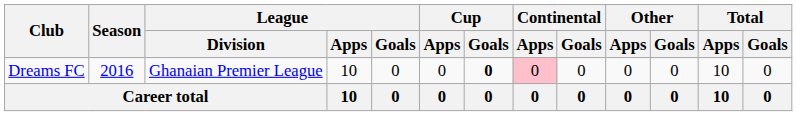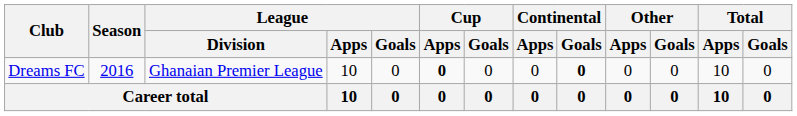Dreams FC | Cup / Apps: normal -> bold
Dreams FC | Cup / Goals: bold -> normal
Dreams FC | Continental / Apps: pink background -> no background
Dreams FC | Continental / Goals: normal -> bold
